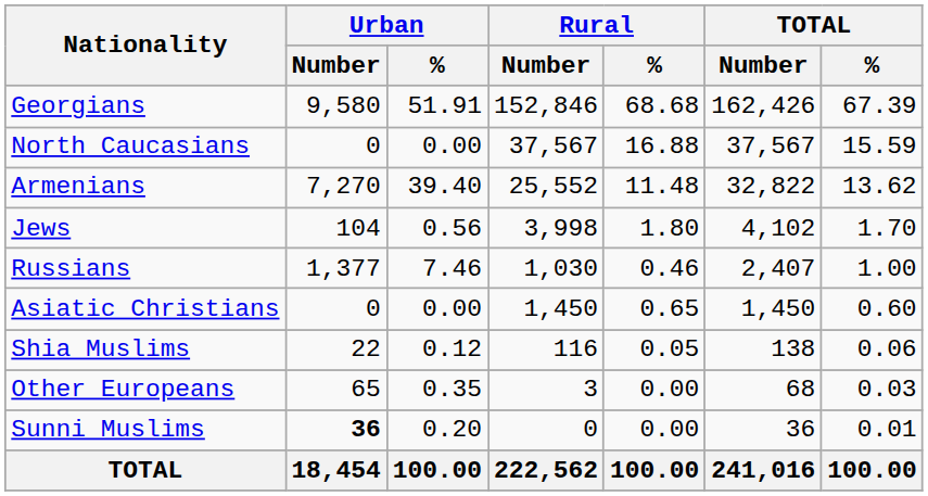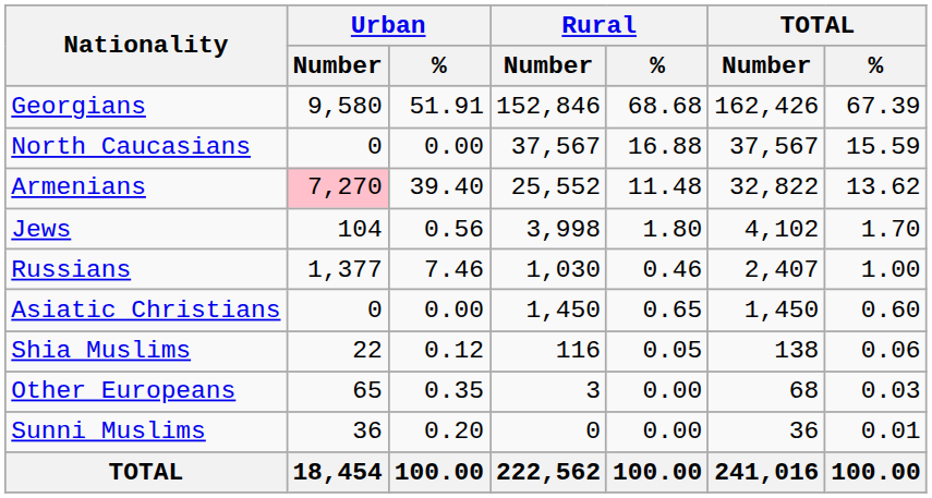Armenians | Urban / Number: no background -> pink background
Sunni Muslims | Urban / Number: bold -> normal
